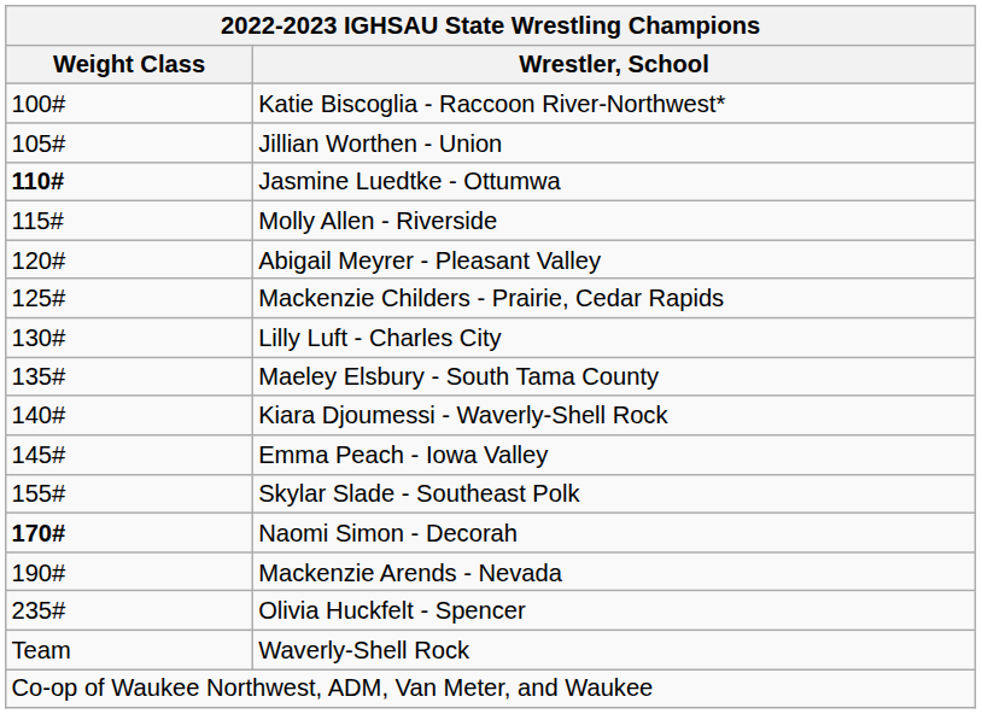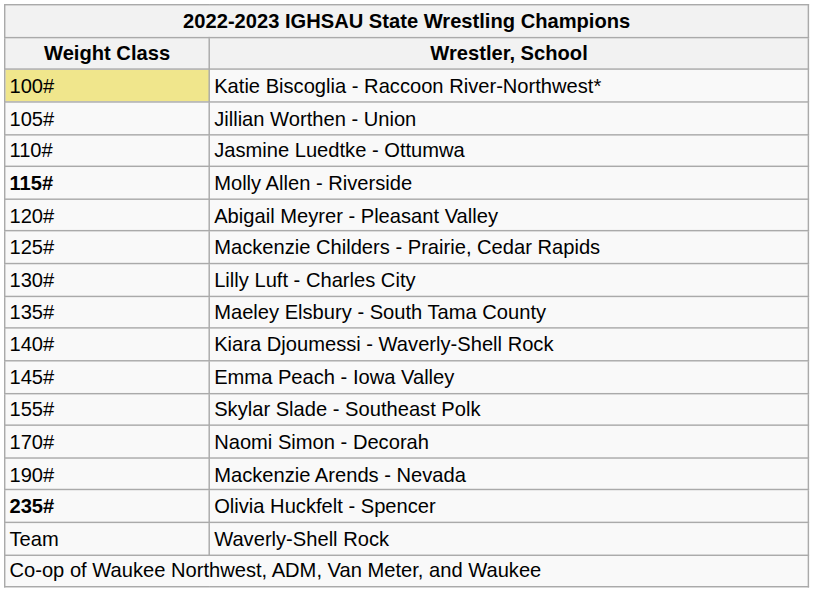Katie Biscoglia - Raccoon River-Northwest* | Weight Class: no background -> khaki background
Jasmine Luedtke - Ottumwa | Weight Class: bold -> normal
Molly Allen - Riverside | Weight Class: normal -> bold
Naomi Simon - Decorah | Weight Class: bold -> normal
Olivia Huckfelt - Spencer | Weight Class: normal -> bold
